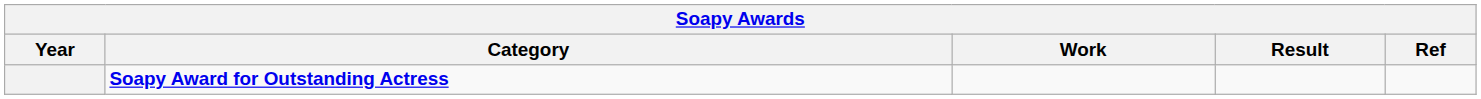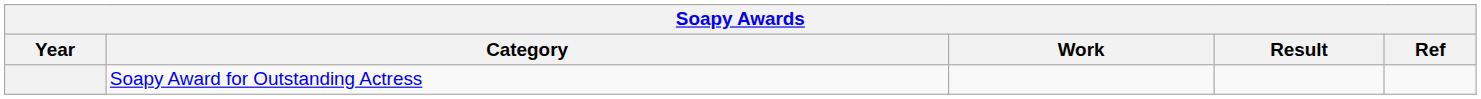Soapy Award for Outstanding Actress | Category: bold -> normal
